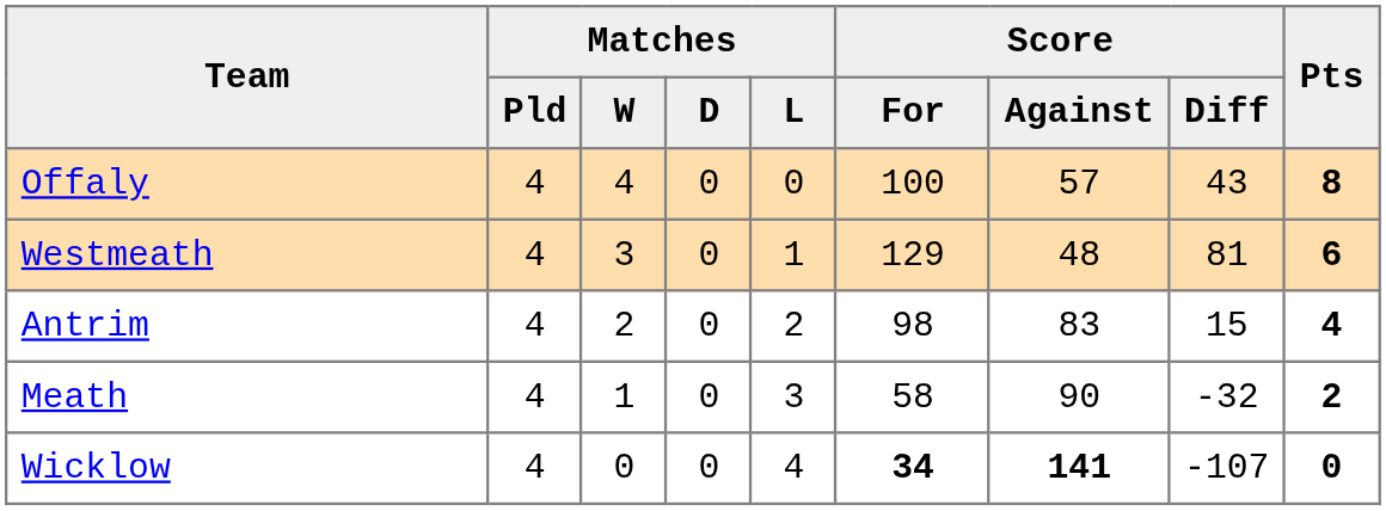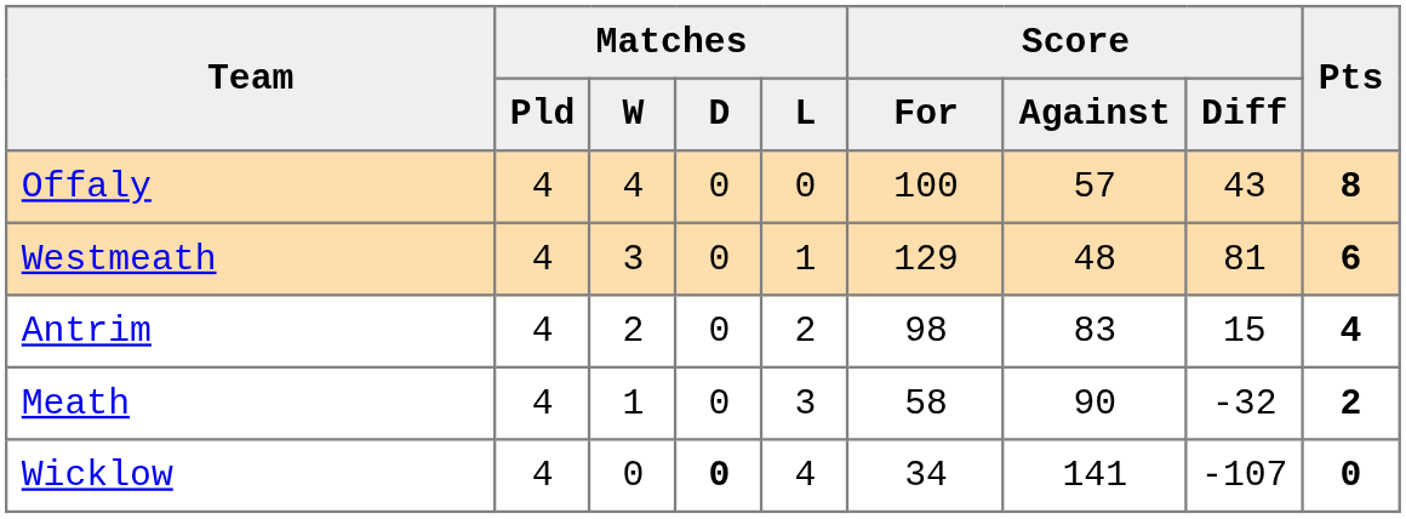Wicklow | Matches / D: normal -> bold
Wicklow | Score / For: bold -> normal
Wicklow | Score / Against: bold -> normal
